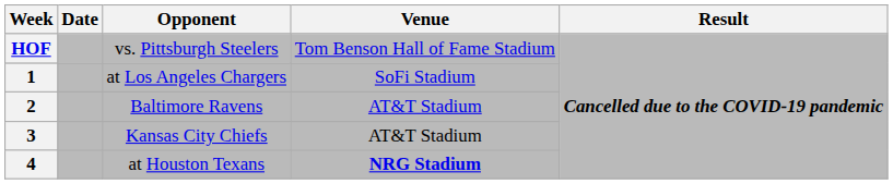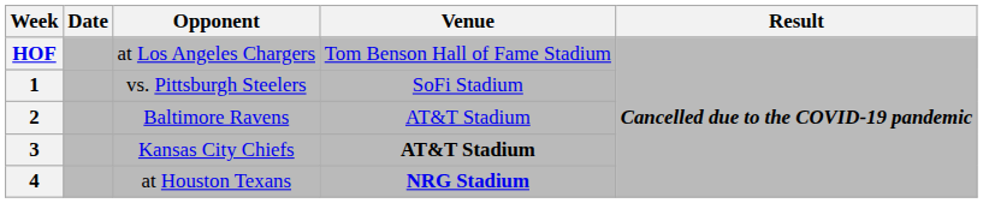HOF | Opponent: vs. Pittsburgh Steelers -> at Los Angeles Chargers
1 | Opponent: at Los Angeles Chargers -> vs. Pittsburgh Steelers
3 | Venue: normal -> bold
